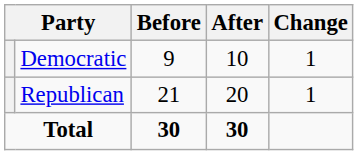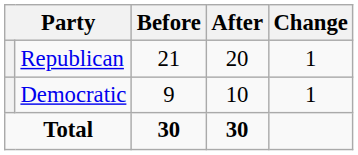rows swapped: Republican <-> Democratic
